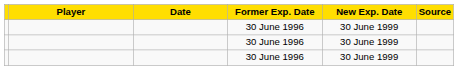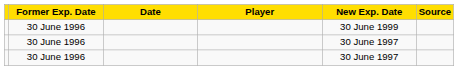columns swapped: Player <-> Former Exp. Date
row 3 | New Exp. Date: 30 June 1999 -> 30 June 1997
row 4 | New Exp. Date: 30 June 1999 -> 30 June 1997
